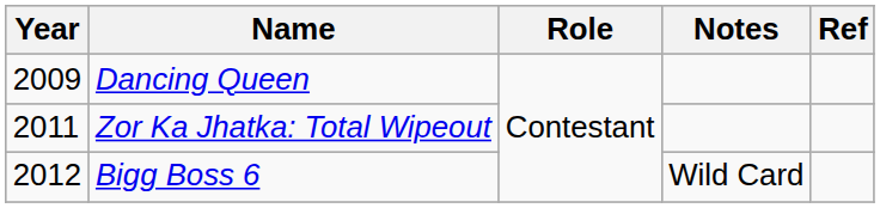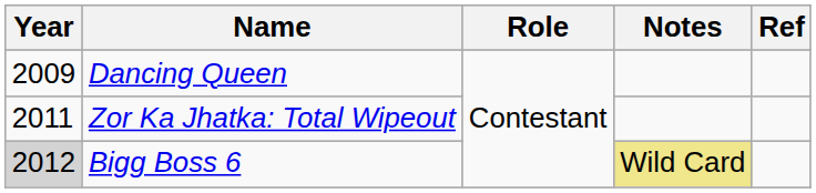Bigg Boss 6 | Year: no background -> lightgrey background
Bigg Boss 6 | Notes: no background -> khaki background
